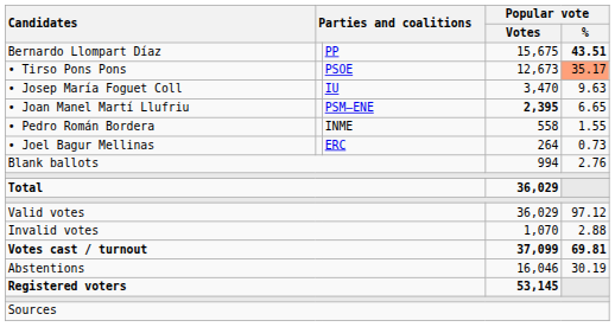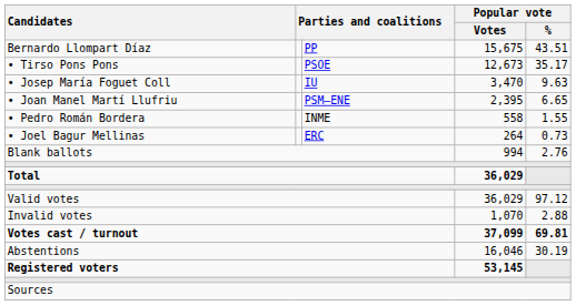Bernardo Llompart Díaz | Popular vote / %: bold -> normal
• Tirso Pons Pons | Popular vote / %: lightsalmon background -> no background
• Joan Manel Martí Llufriu | Popular vote / Votes: bold -> normal
